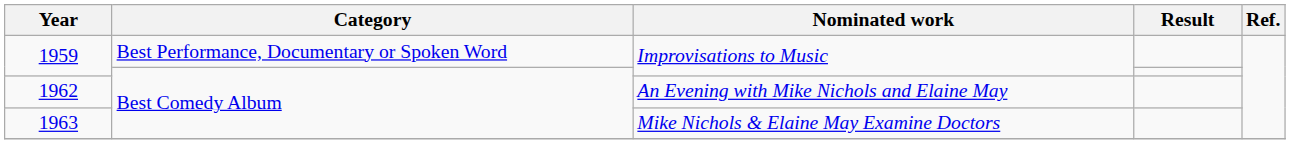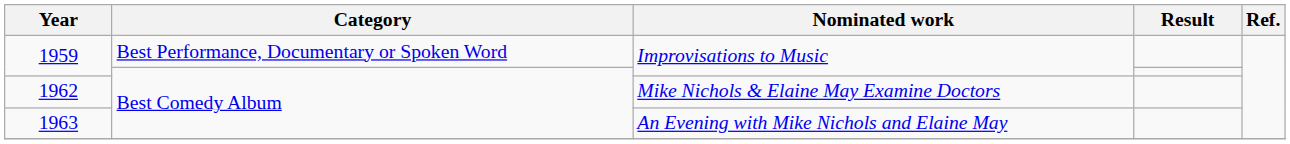1962 | Nominated work: An Evening with Mike Nichols and Elaine May -> Mike Nichols & Elaine May Examine Doctors
1963 | Nominated work: Mike Nichols & Elaine May Examine Doctors -> An Evening with Mike Nichols and Elaine May
